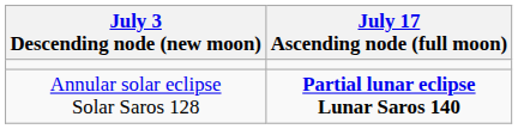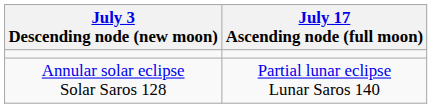Annular solar eclipse Solar Saros 128 | July 17 Ascending node (full moon): bold -> normal
